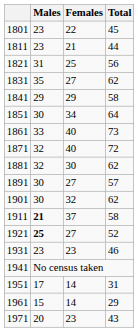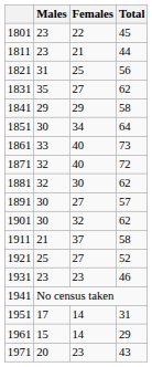1911 | Males: bold -> normal
1921 | Males: bold -> normal
